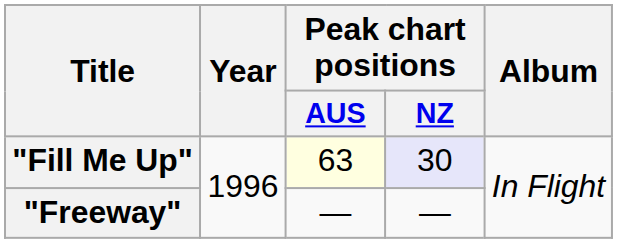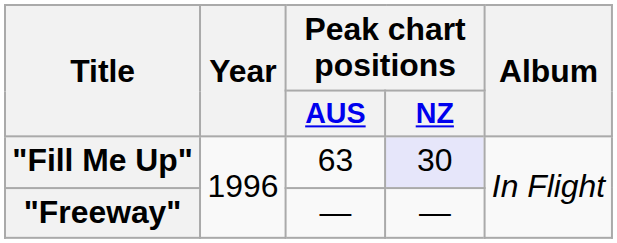"Fill Me Up" | Peak chart positions / AUS: lightyellow background -> no background
